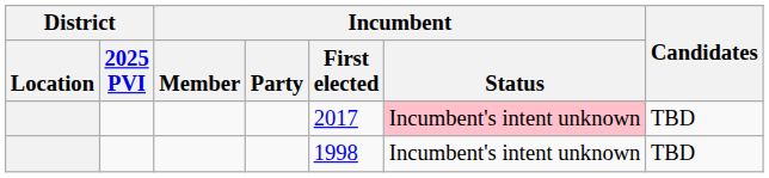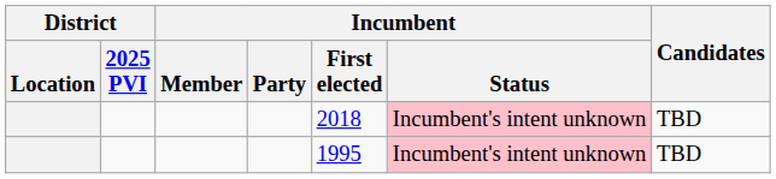row 3 | Incumbent / First elected: 2017 -> 2018
row 4 | Incumbent / First elected: 1998 -> 1995
row 4 | Incumbent / Status: no background -> pink background
